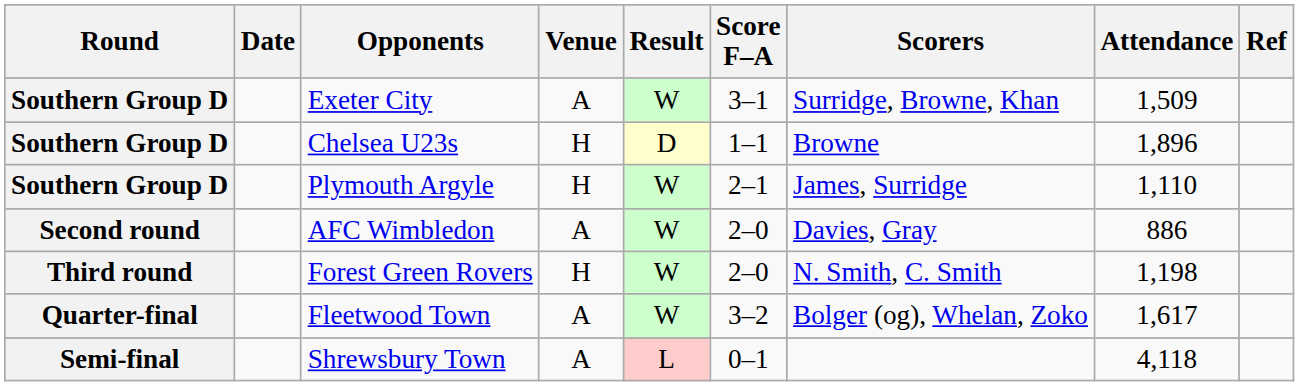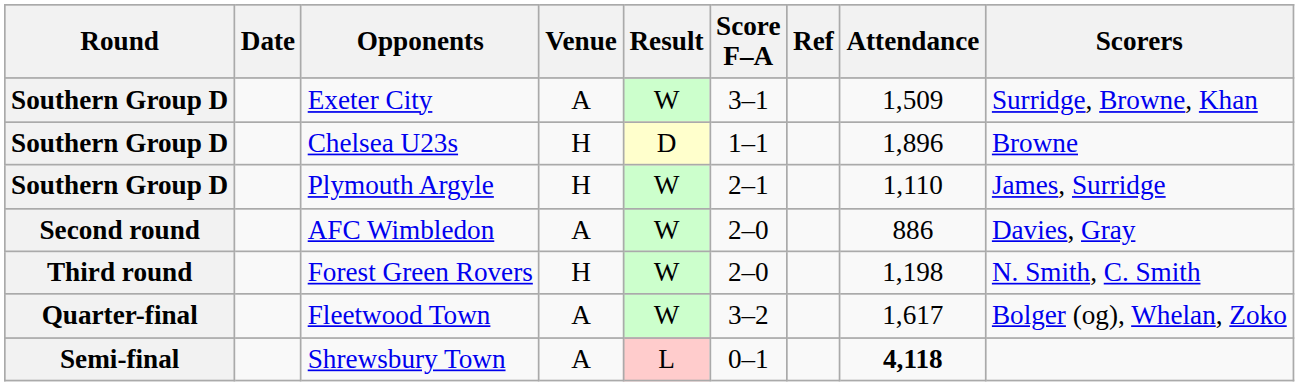columns swapped: Scorers <-> Ref
Shrewsbury Town | Attendance: normal -> bold
